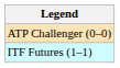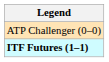row 3 | column 1: normal -> bold
